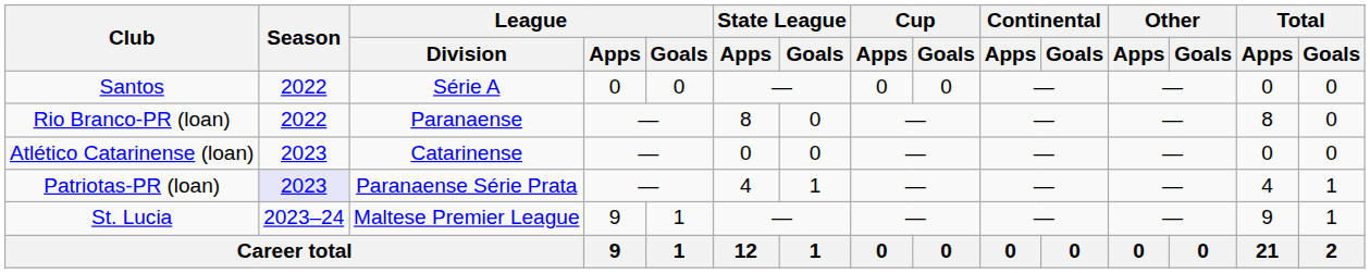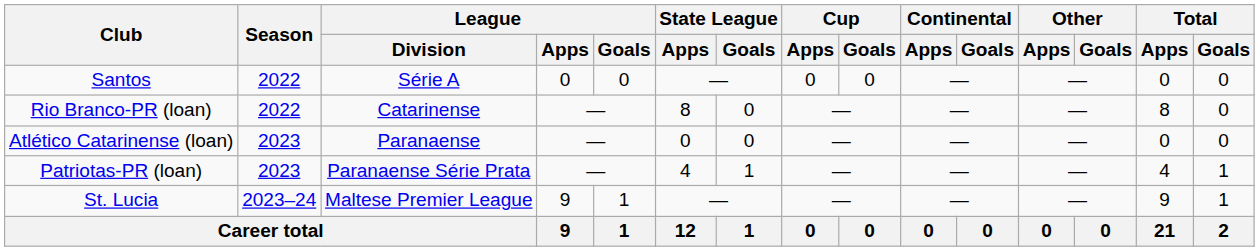Rio Branco-PR (loan) | League / Division: Paranaense -> Catarinense
Atlético Catarinense (loan) | League / Division: Catarinense -> Paranaense
Patriotas-PR (loan) | Season: lavender background -> no background
